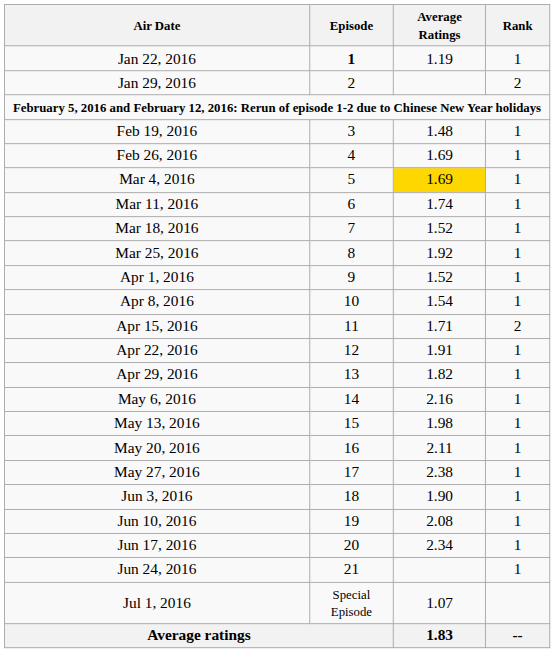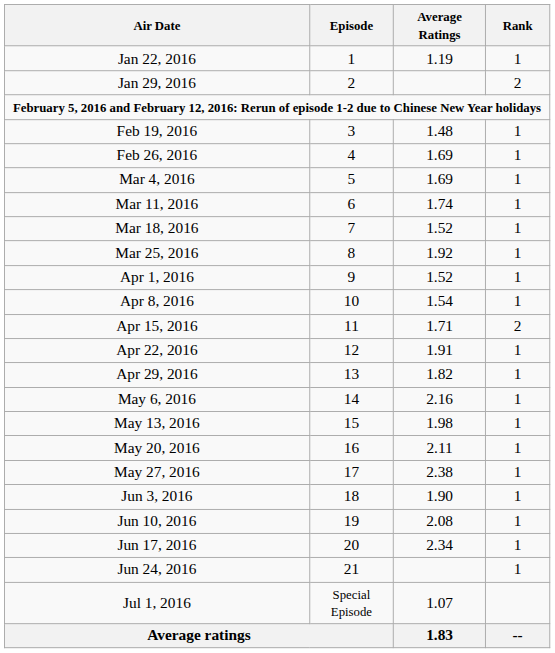Jan 22, 2016 | Episode: bold -> normal
Mar 4, 2016 | Average Ratings: gold background -> no background
